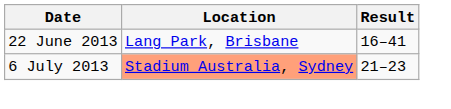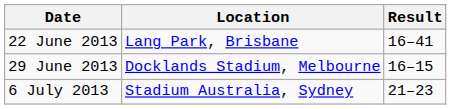+ row: 29 June 2013 | Docklands Stadium, Melbourne | 16–15
6 July 2013 | Location: lightsalmon background -> no background
